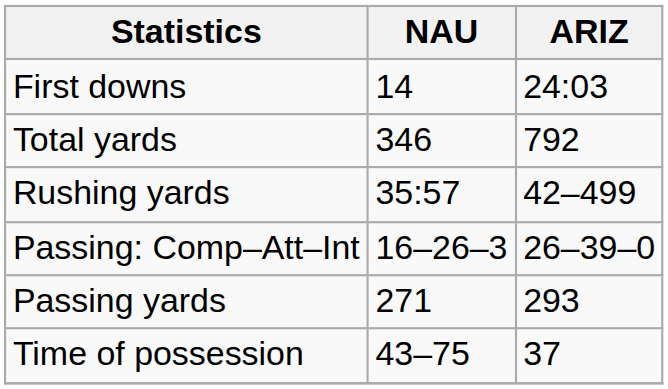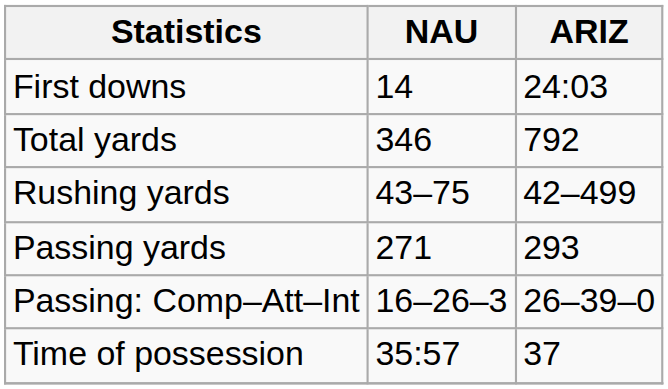Rushing yards | NAU: 35:57 -> 43–75
rows swapped: Passing yards <-> Passing: Comp–Att–Int
Time of possession | NAU: 43–75 -> 35:57
